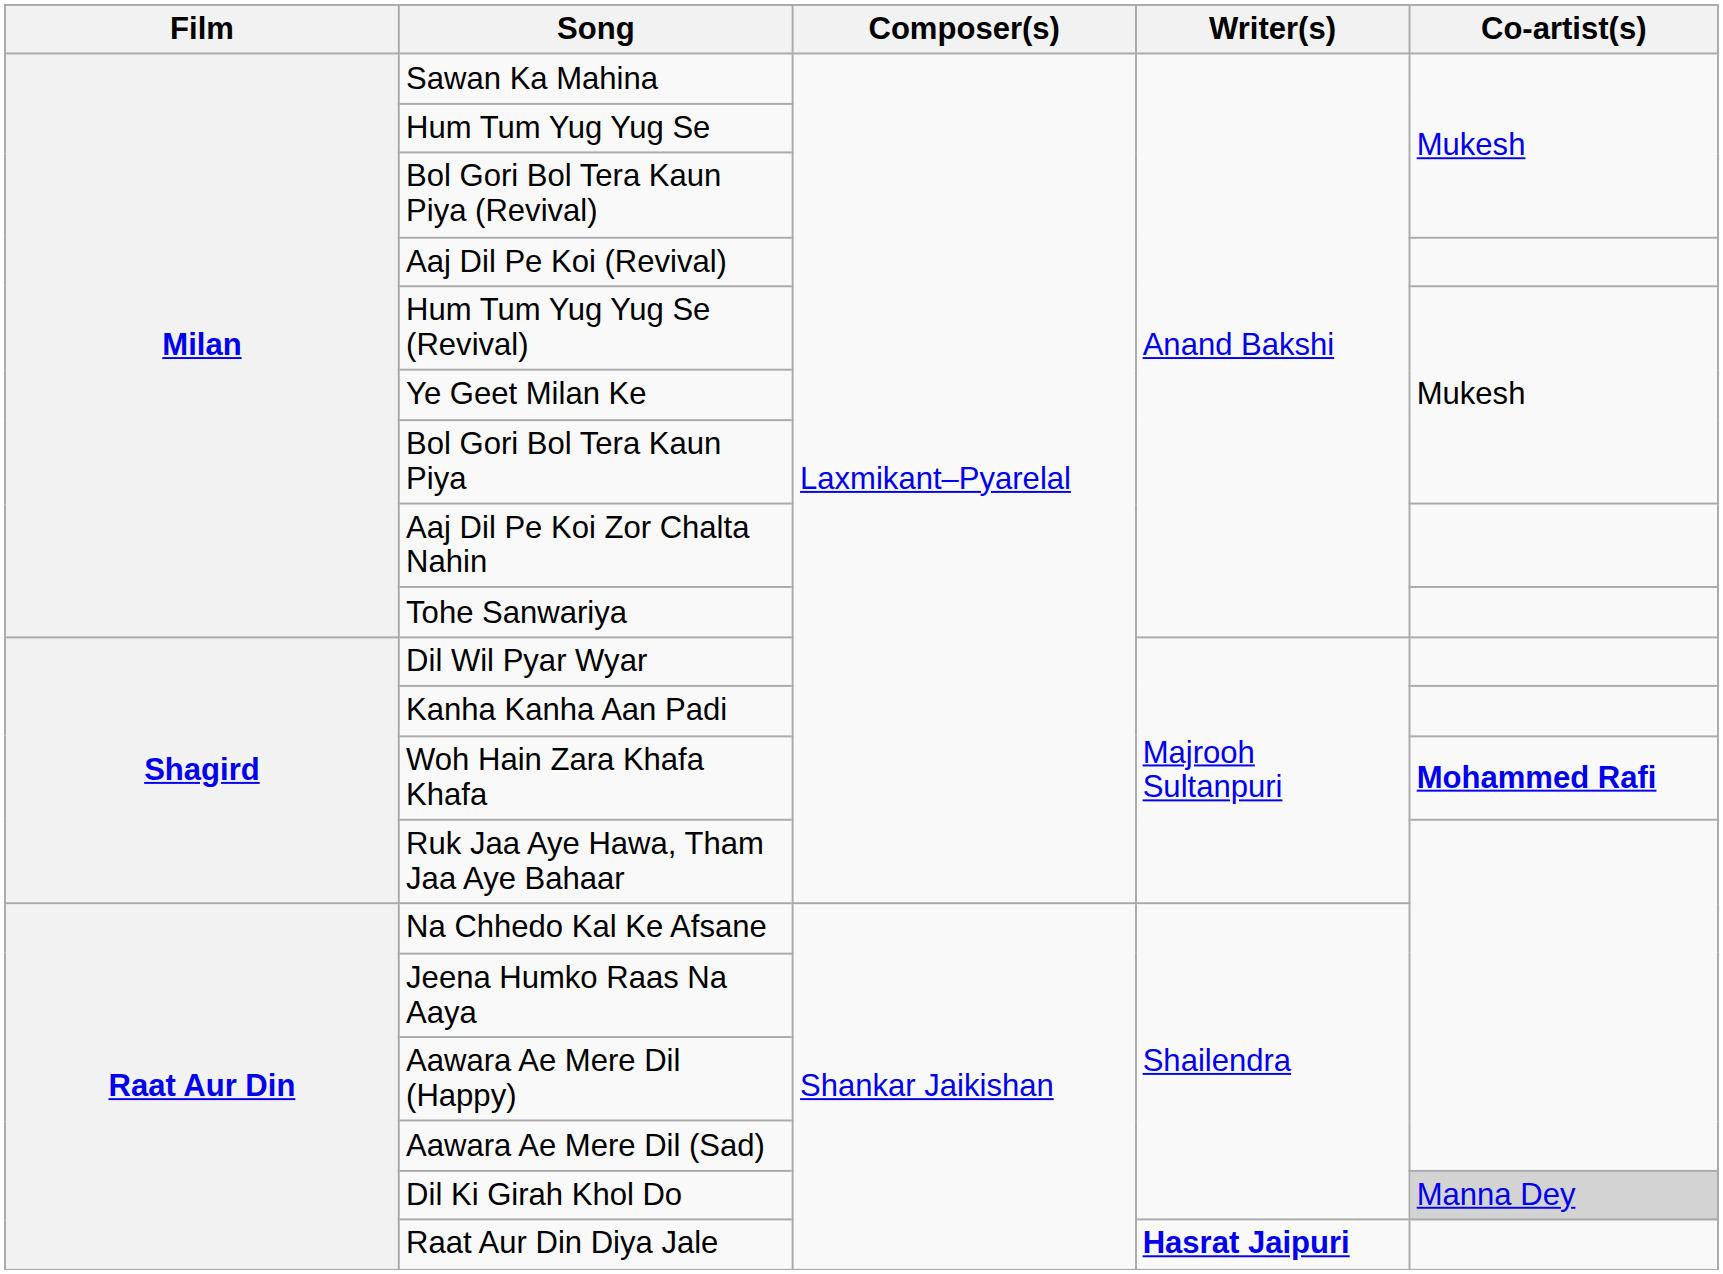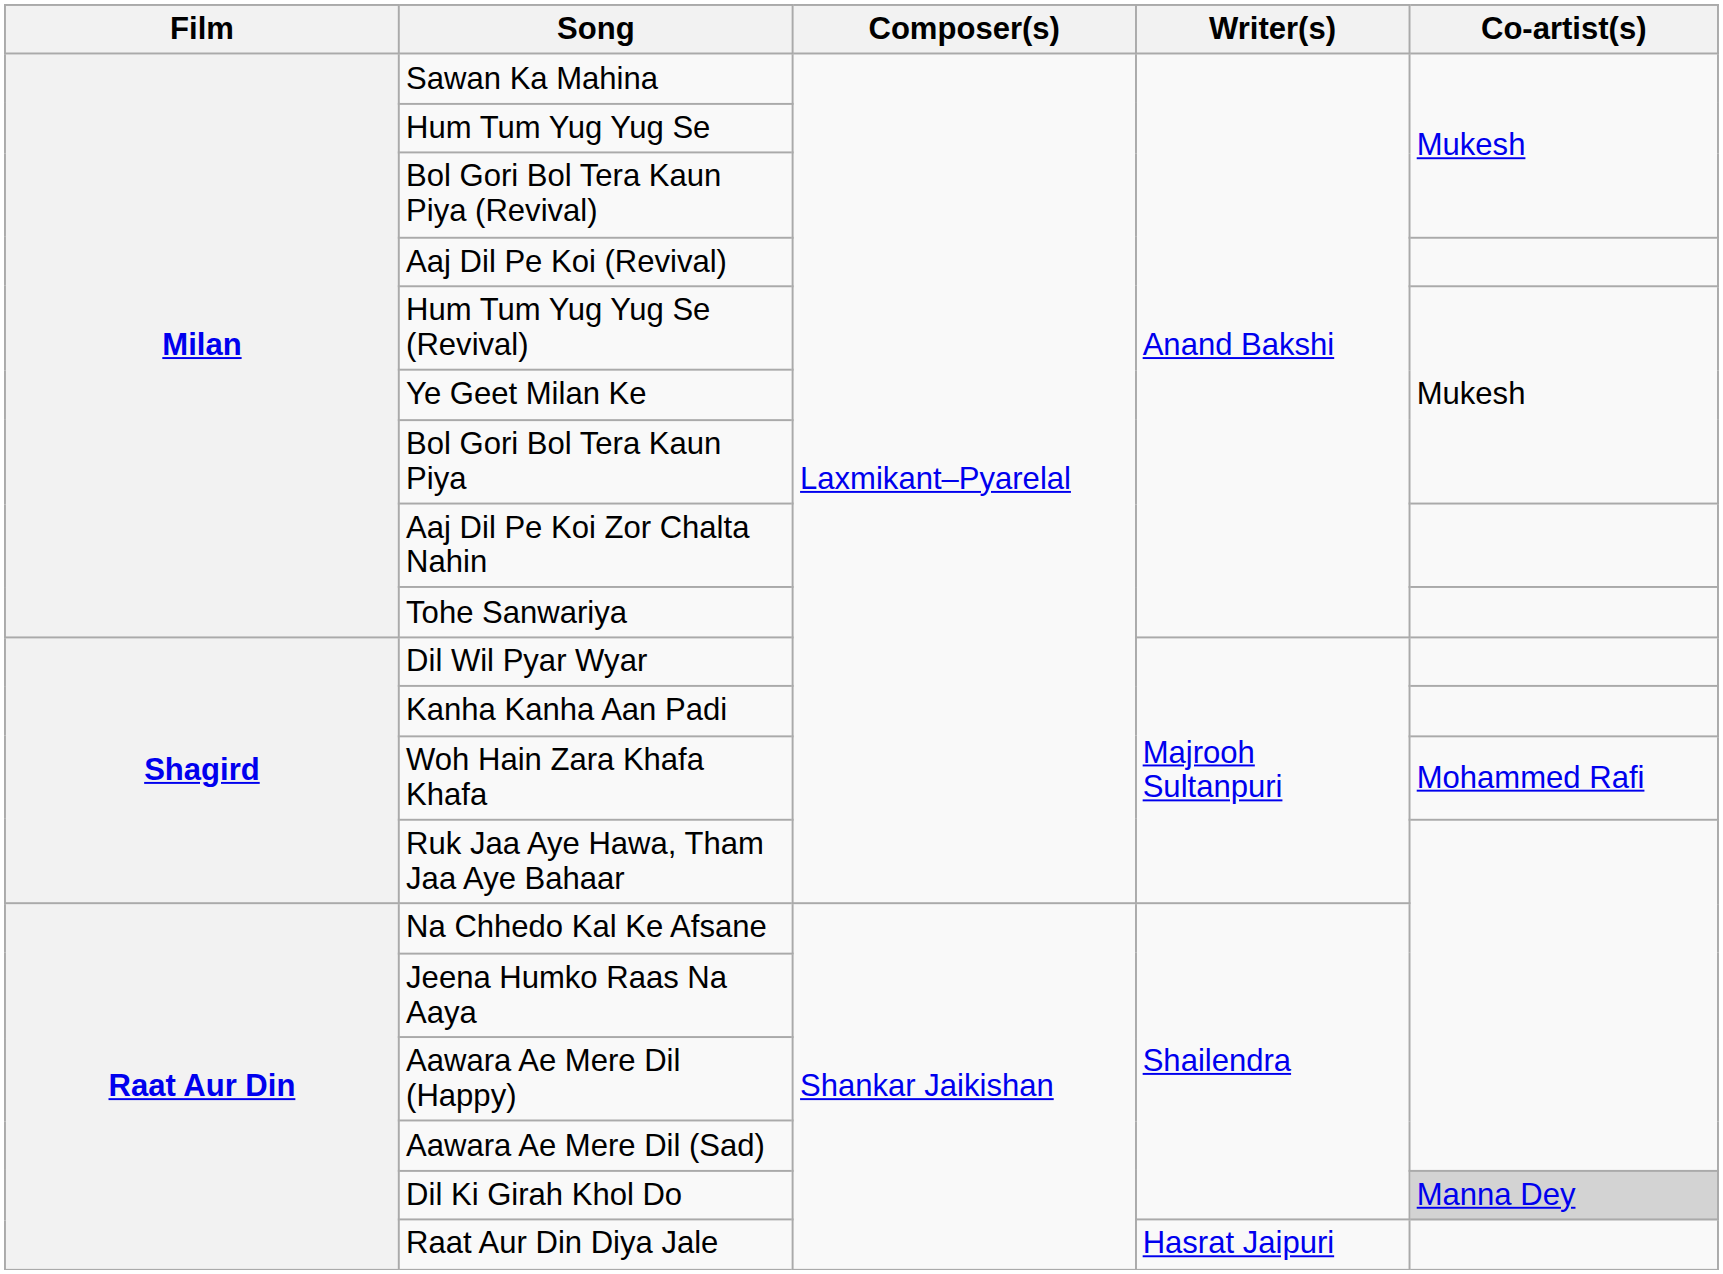Woh Hain Zara Khafa Khafa | Co-artist(s): bold -> normal
Raat Aur Din Diya Jale | Writer(s): bold -> normal
